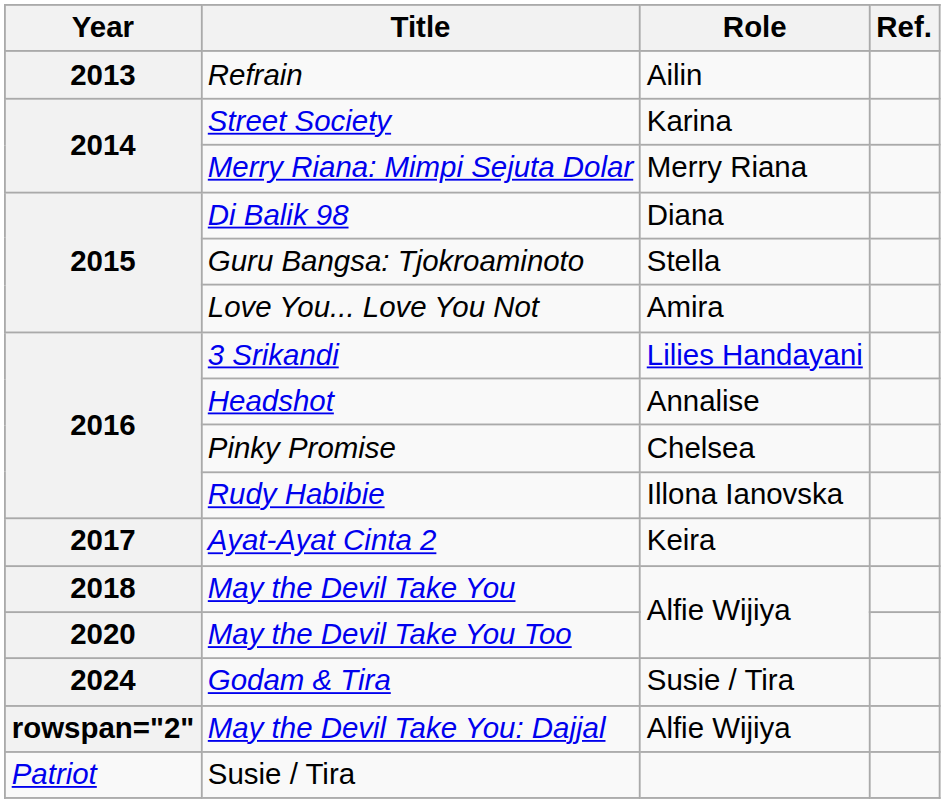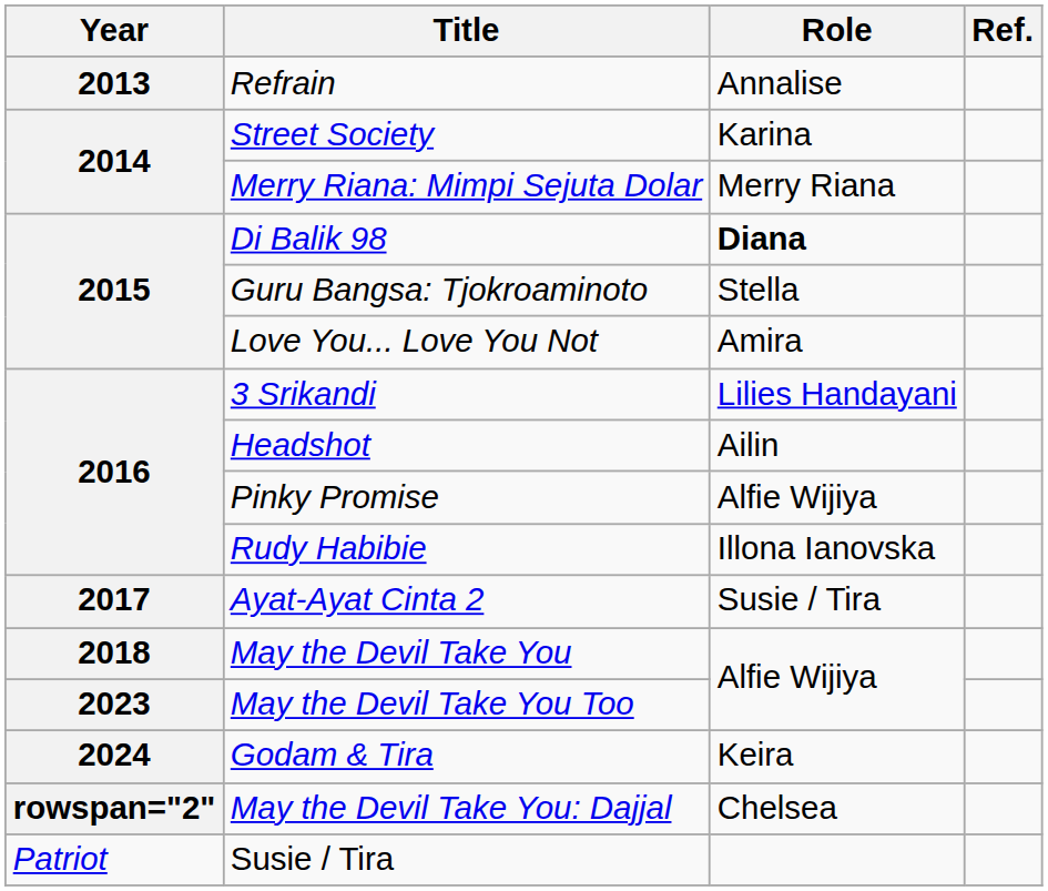Refrain | Role: Ailin -> Annalise
Di Balik 98 | Role: normal -> bold
Headshot | Role: Annalise -> Ailin
Pinky Promise | Role: Chelsea -> Alfie Wijiya
Ayat-Ayat Cinta 2 | Role: Keira -> Susie / Tira
May the Devil Take You Too | Year: 2020 -> 2023
Godam & Tira | Role: Susie / Tira -> Keira
May the Devil Take You: Dajjal | Role: Alfie Wijiya -> Chelsea
